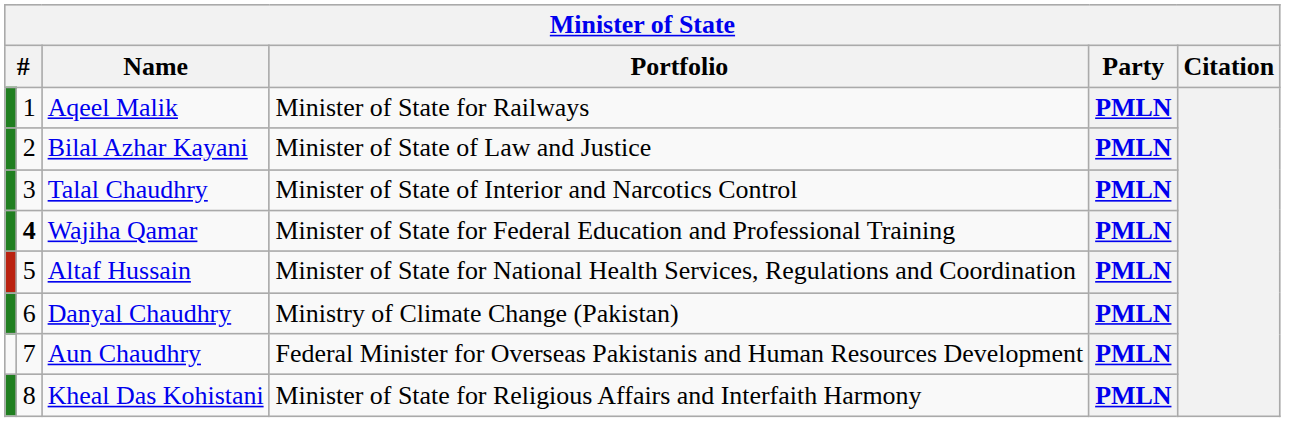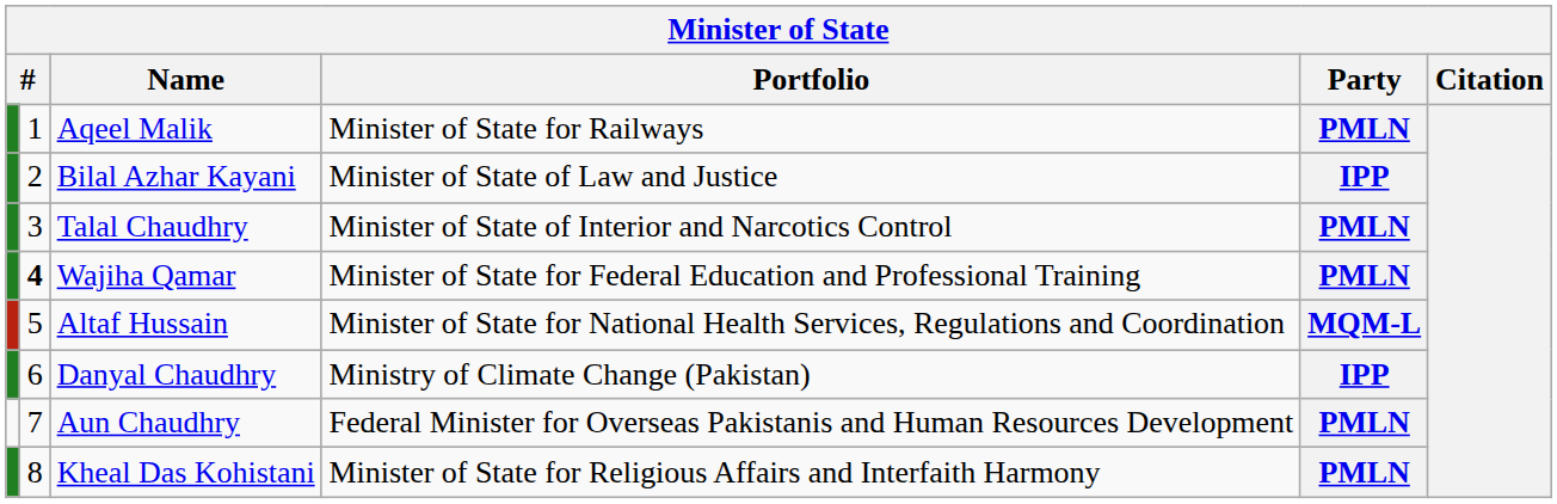Bilal Azhar Kayani | Party: PMLN -> IPP
Altaf Hussain | Party: PMLN -> MQM-L
Danyal Chaudhry | Party: PMLN -> IPP
